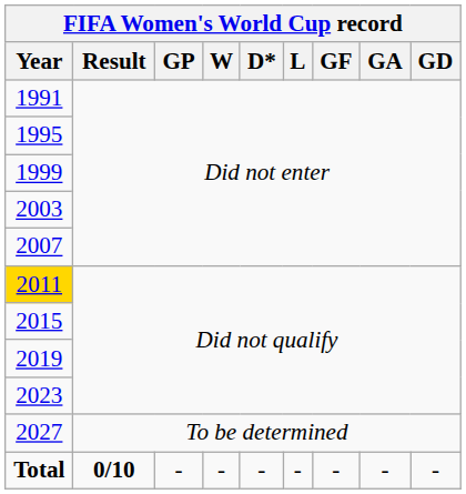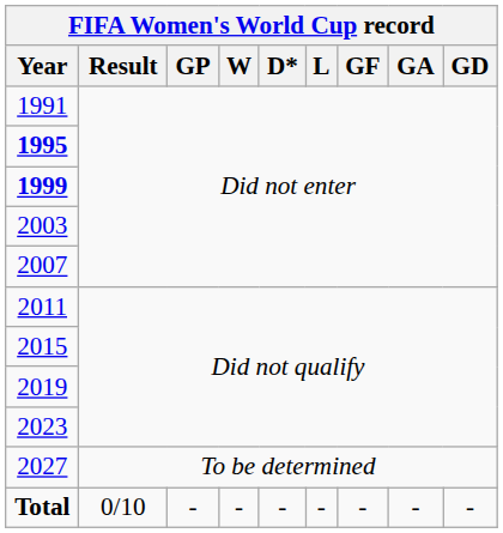1995 | Year: normal -> bold
1999 | Year: normal -> bold
2011 | Year: gold background -> no background
Total | Result: bold -> normal
